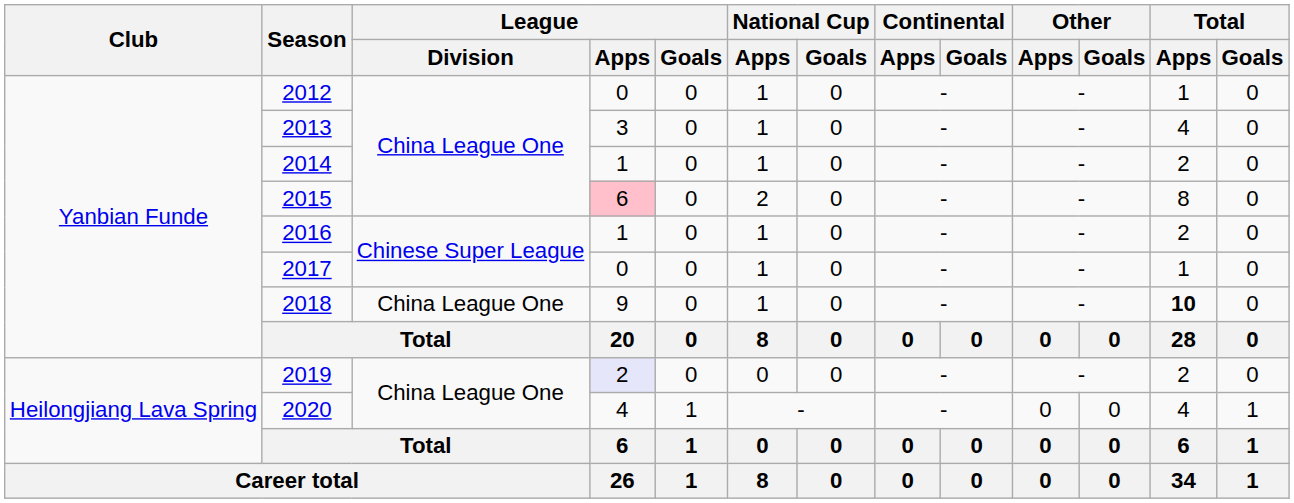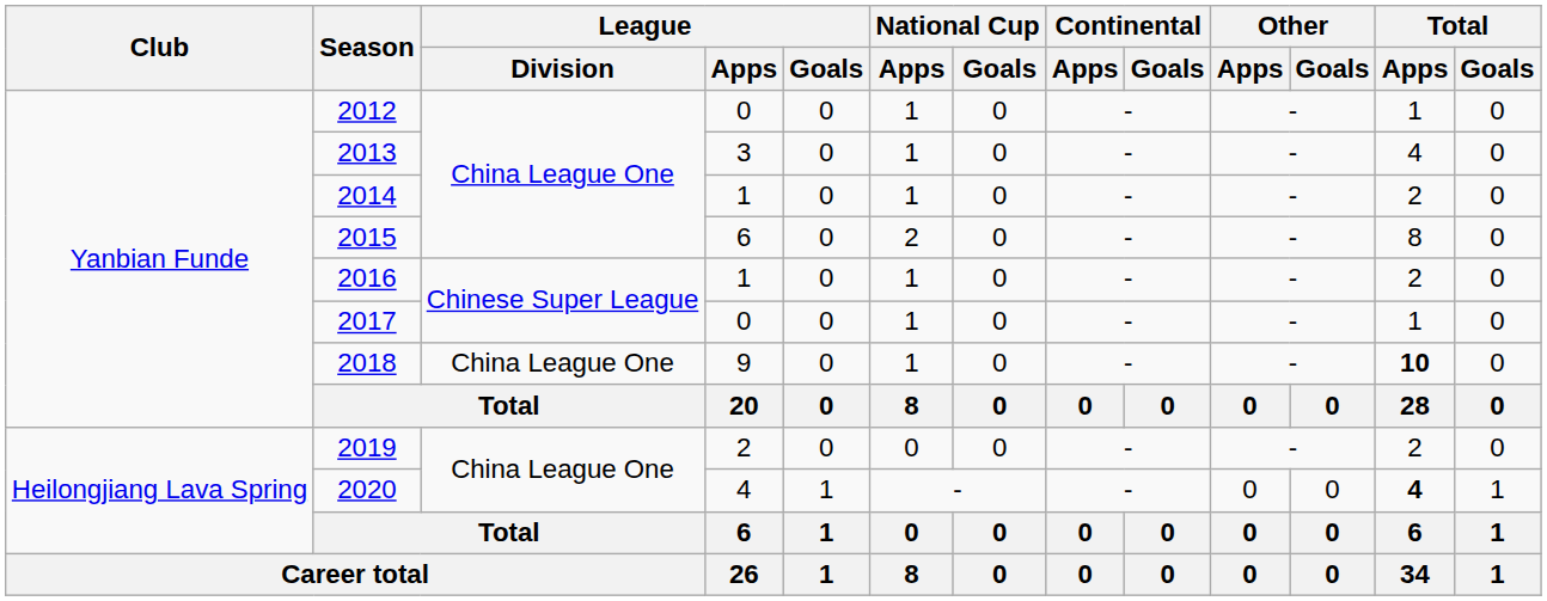2015 | League / Apps: pink background -> no background
2019 | League / Apps: lavender background -> no background
2020 | Total / Apps: normal -> bold
